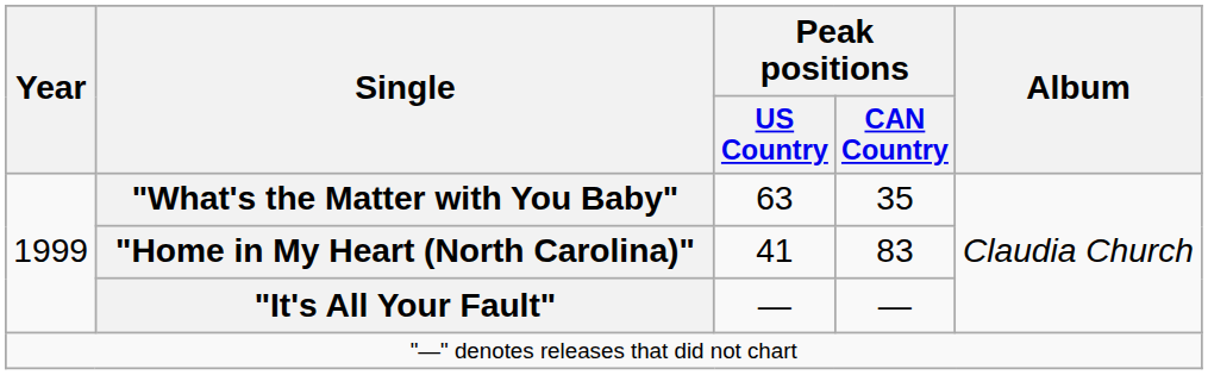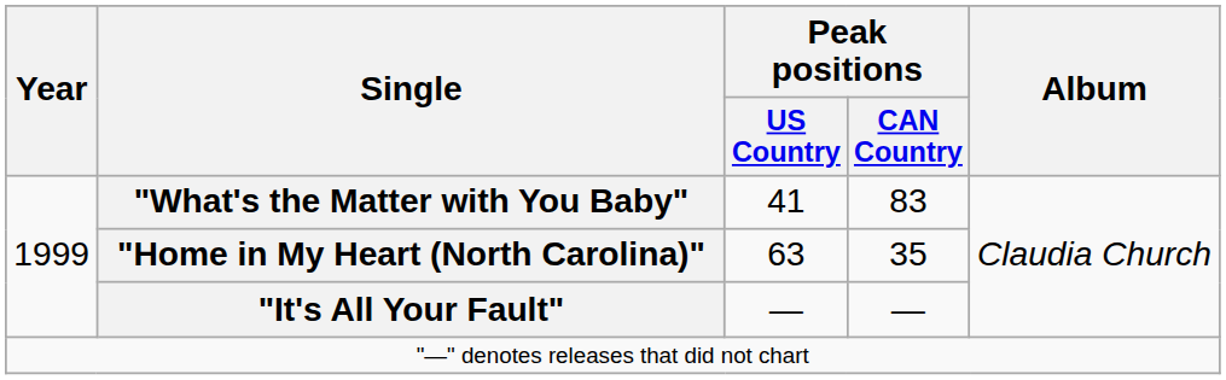"What's the Matter with You Baby" | Peak positions / US Country: 63 -> 41
"What's the Matter with You Baby" | Peak positions / CAN Country: 35 -> 83
"Home in My Heart (North Carolina)" | Peak positions / US Country: 41 -> 63
"Home in My Heart (North Carolina)" | Peak positions / CAN Country: 83 -> 35
